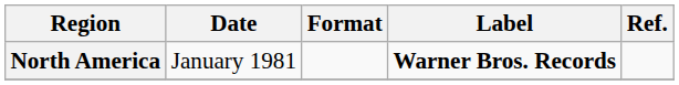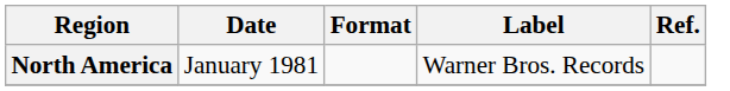North America | Label: bold -> normal
